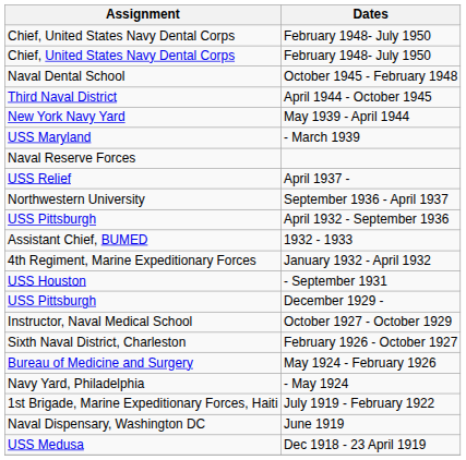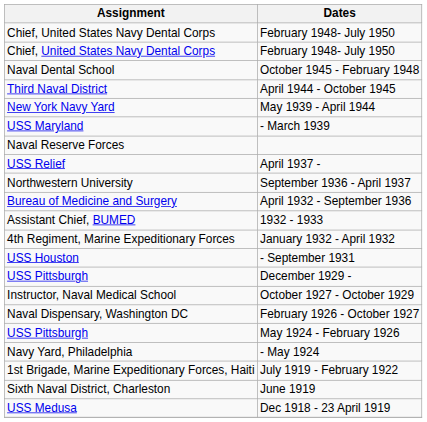row 11 | Assignment: USS Pittsburgh -> Bureau of Medicine and Surgery
row 17 | Assignment: Sixth Naval District, Charleston -> Naval Dispensary, Washington DC
row 18 | Assignment: Bureau of Medicine and Surgery -> USS Pittsburgh
row 21 | Assignment: Naval Dispensary, Washington DC -> Sixth Naval District, Charleston
